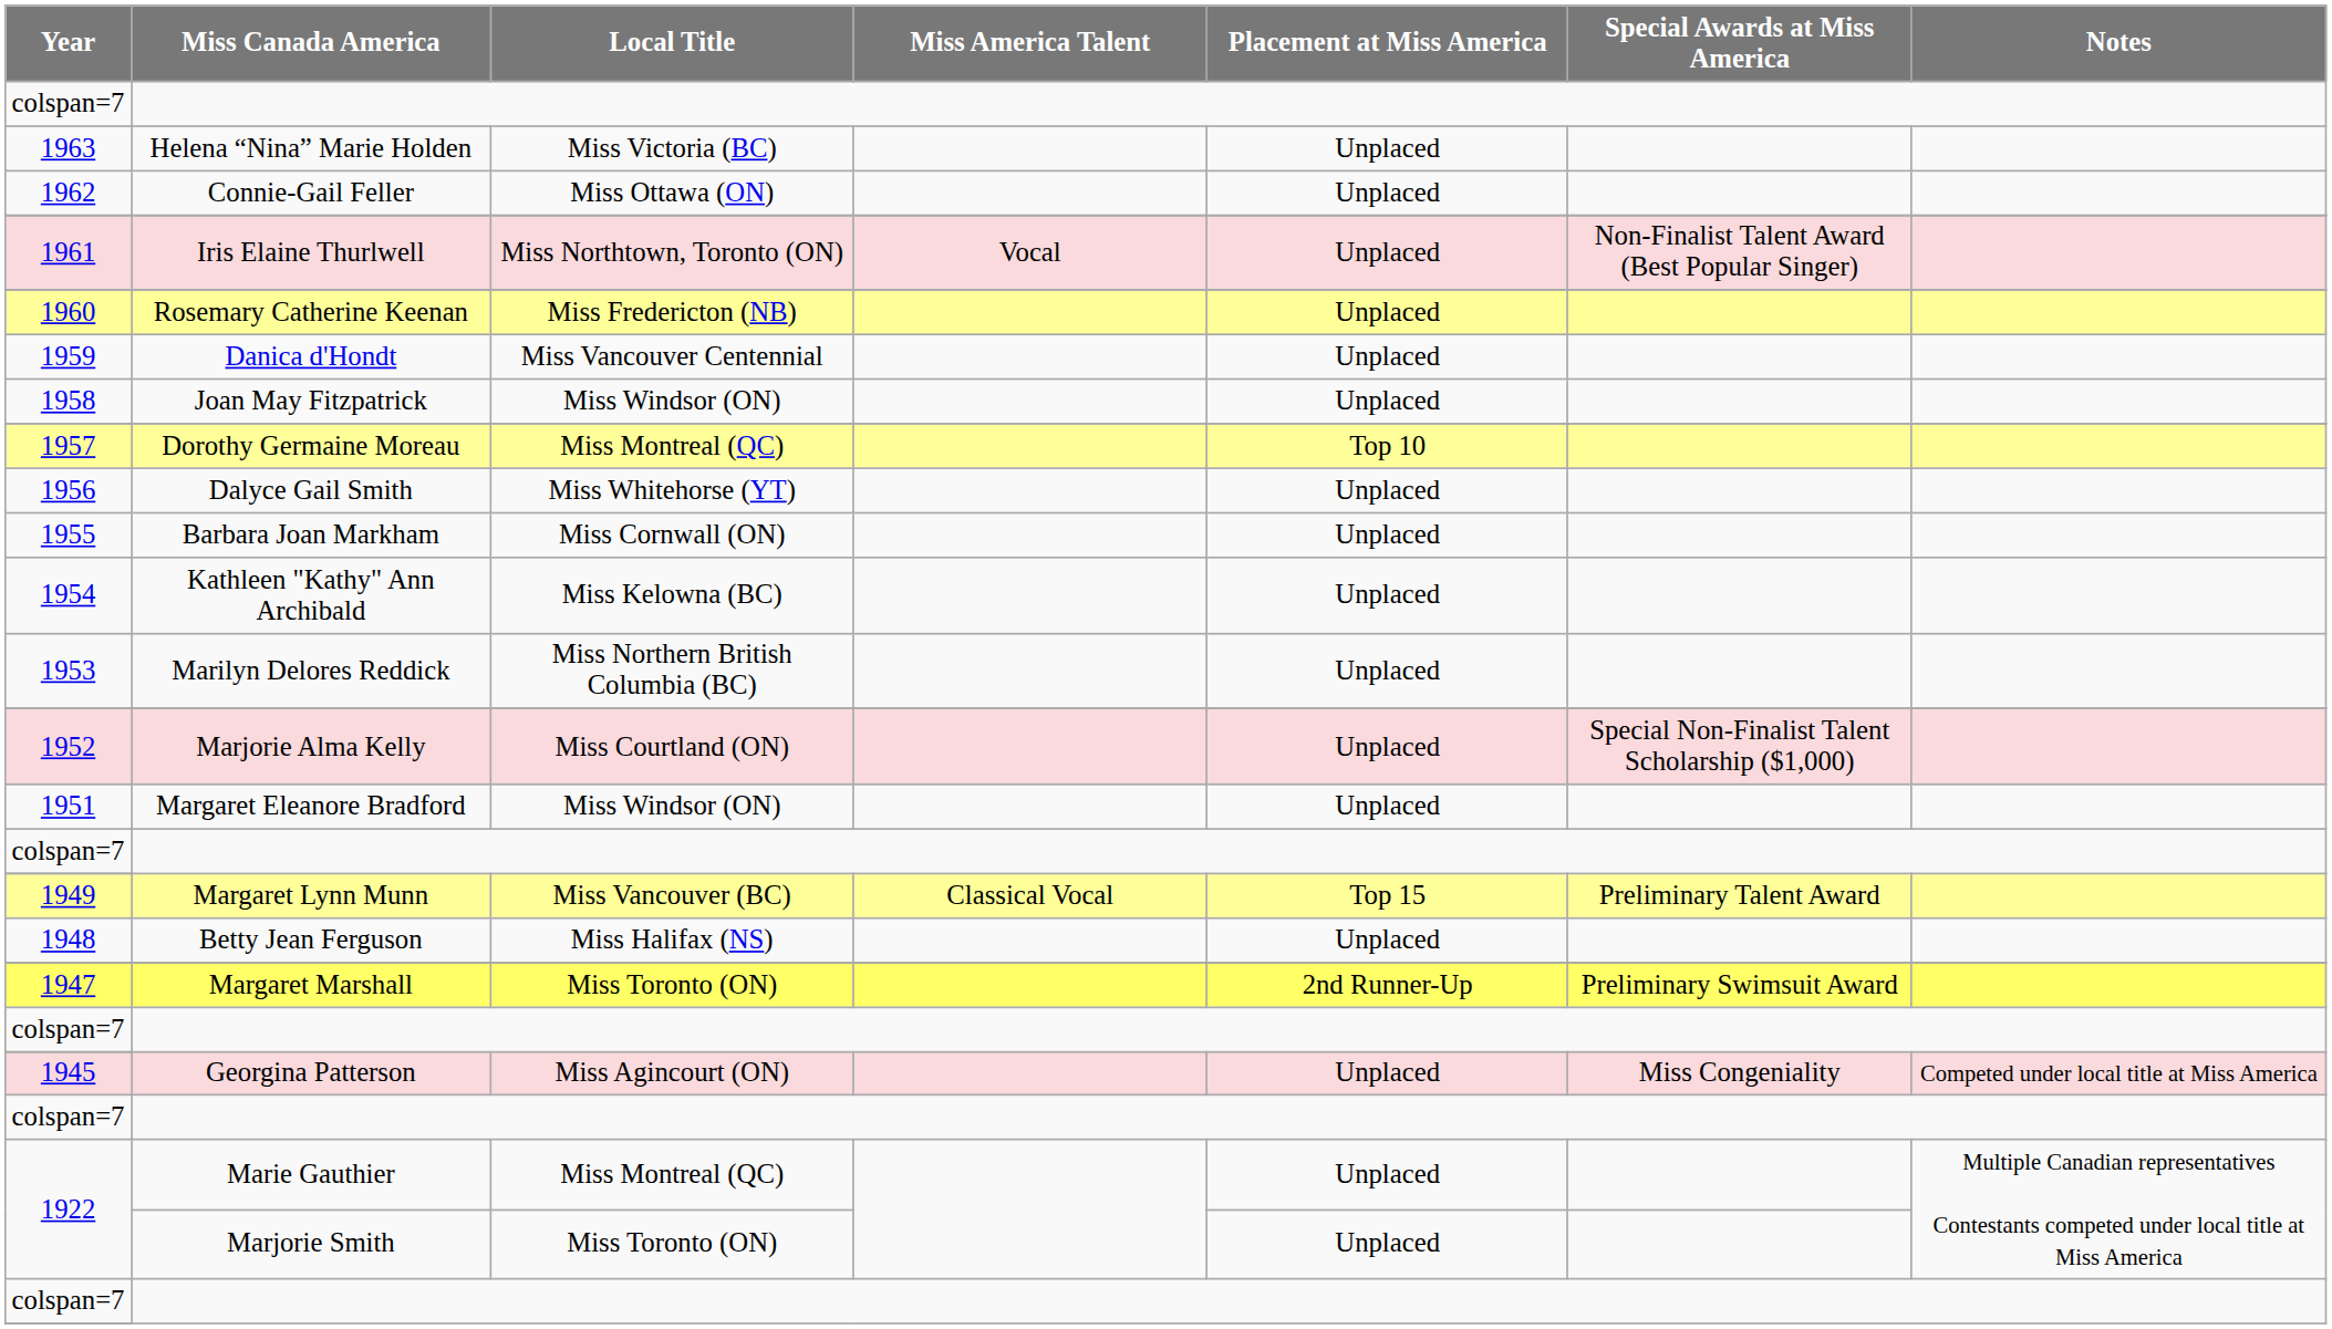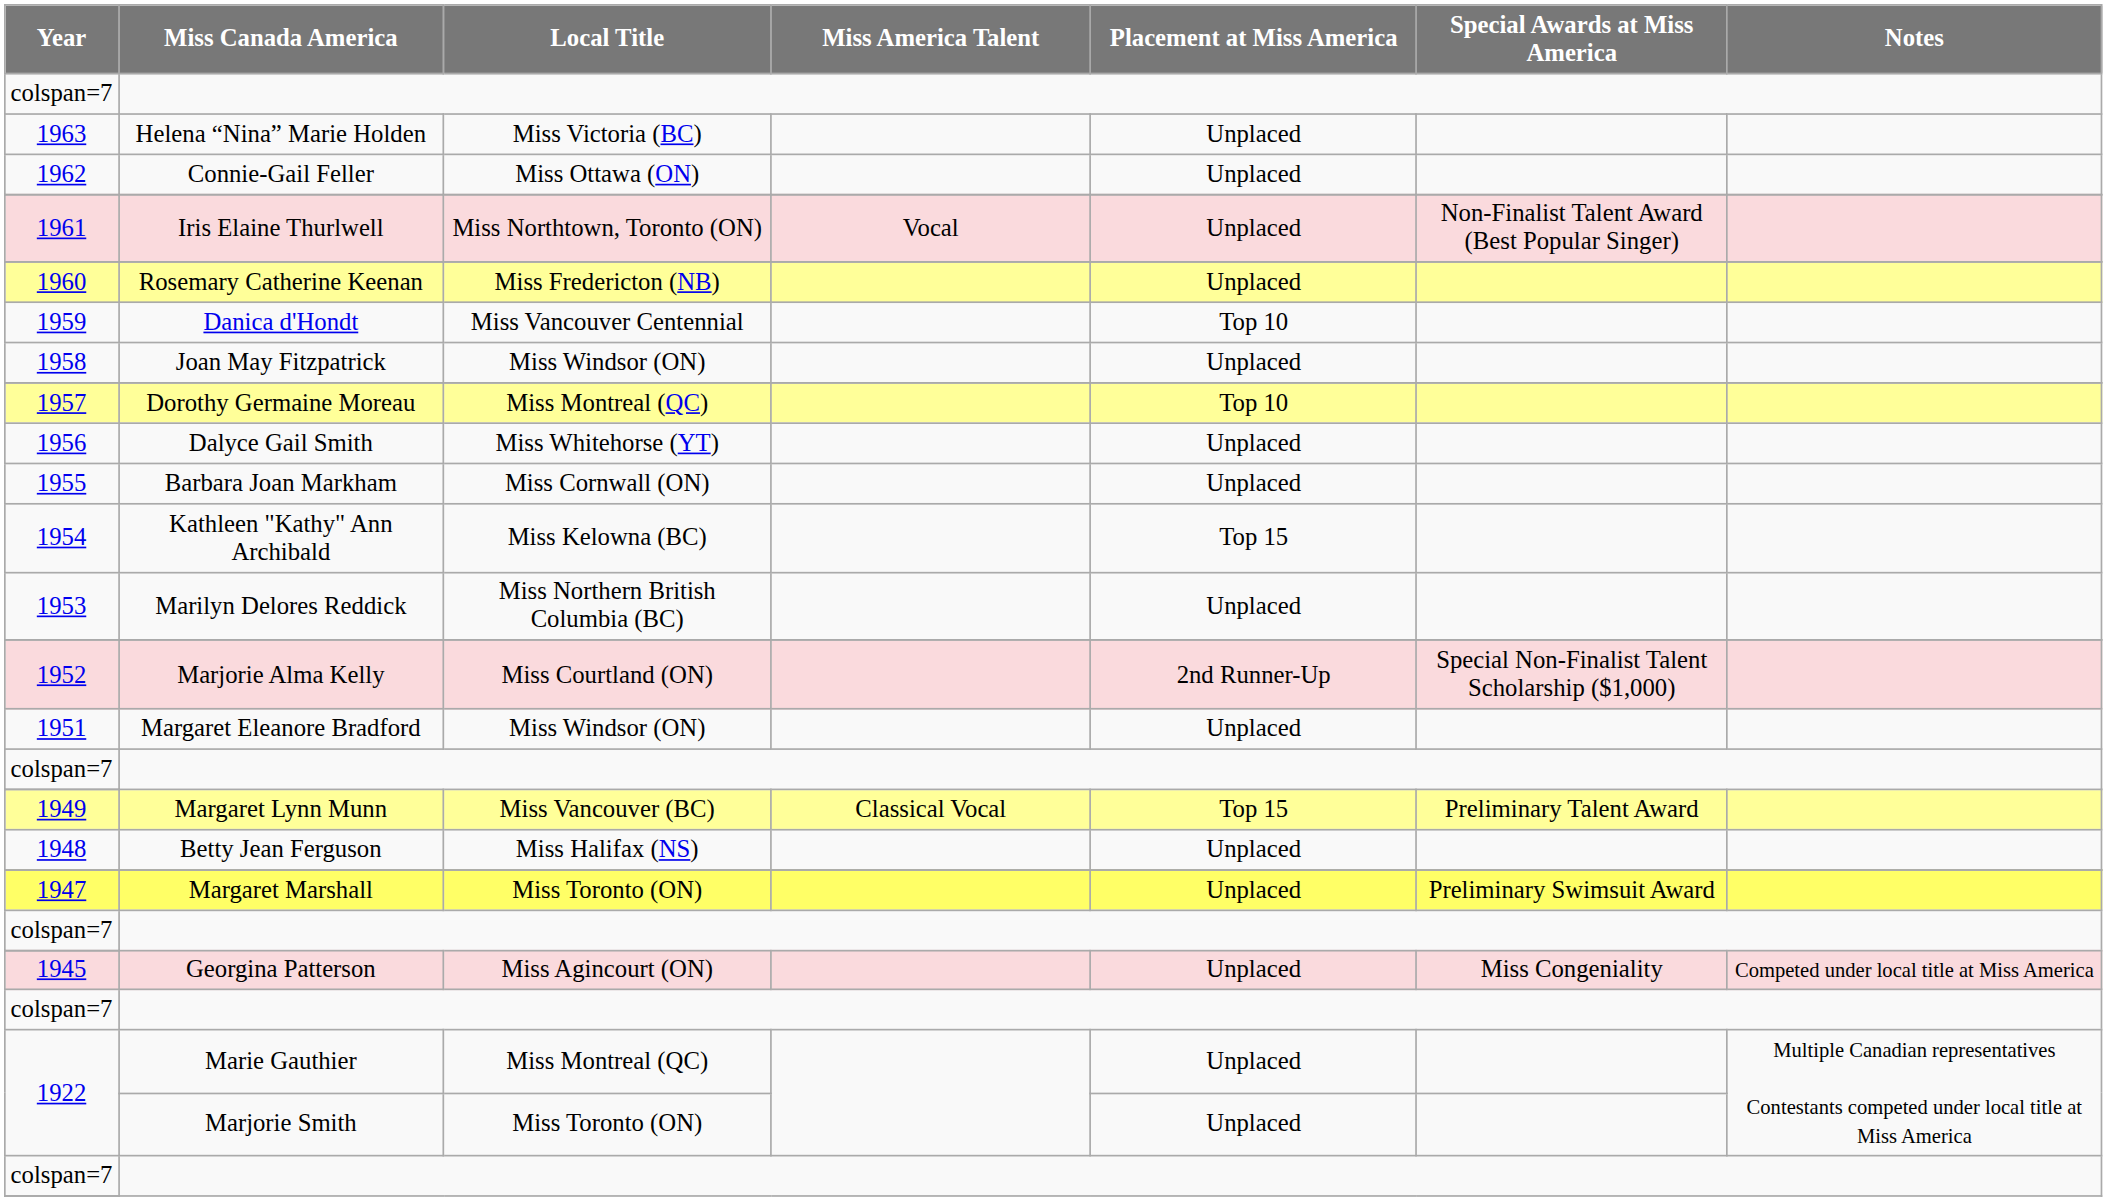Danica d'Hondt | Placement at Miss America: Unplaced -> Top 10
Kathleen "Kathy" Ann Archibald | Placement at Miss America: Unplaced -> Top 15
Marjorie Alma Kelly | Placement at Miss America: Unplaced -> 2nd Runner-Up
Margaret Marshall | Placement at Miss America: 2nd Runner-Up -> Unplaced
